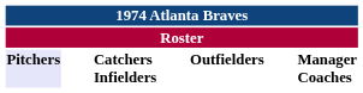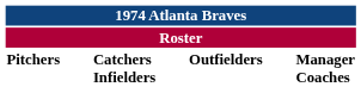Pitchers | column 1: lavender background -> no background
